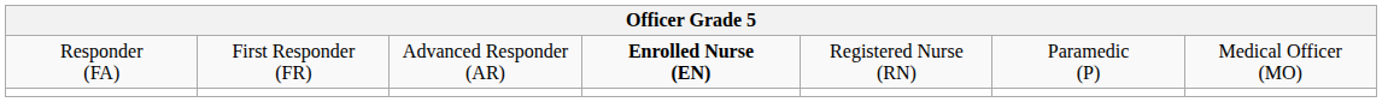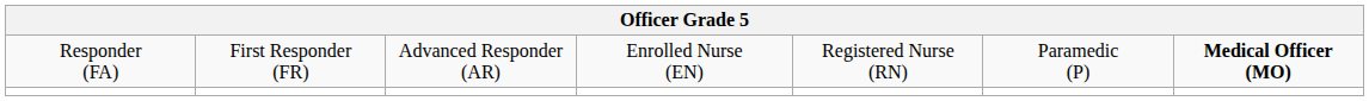Responder (FA) | column 4: bold -> normal
Responder (FA) | column 7: normal -> bold
